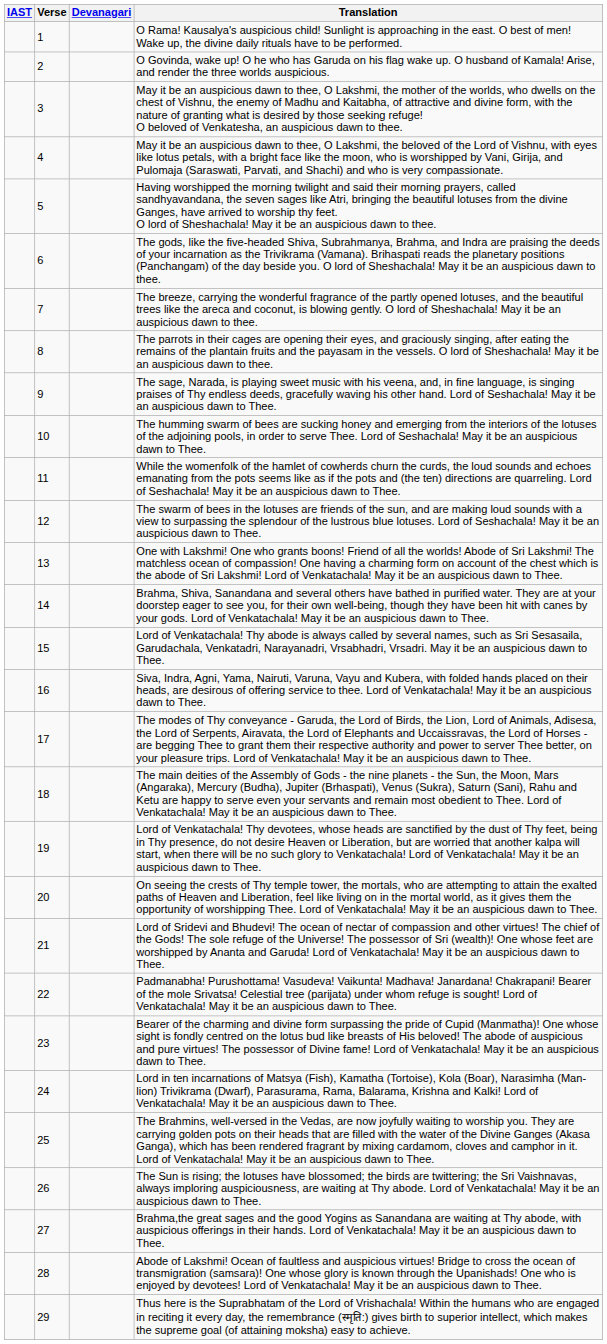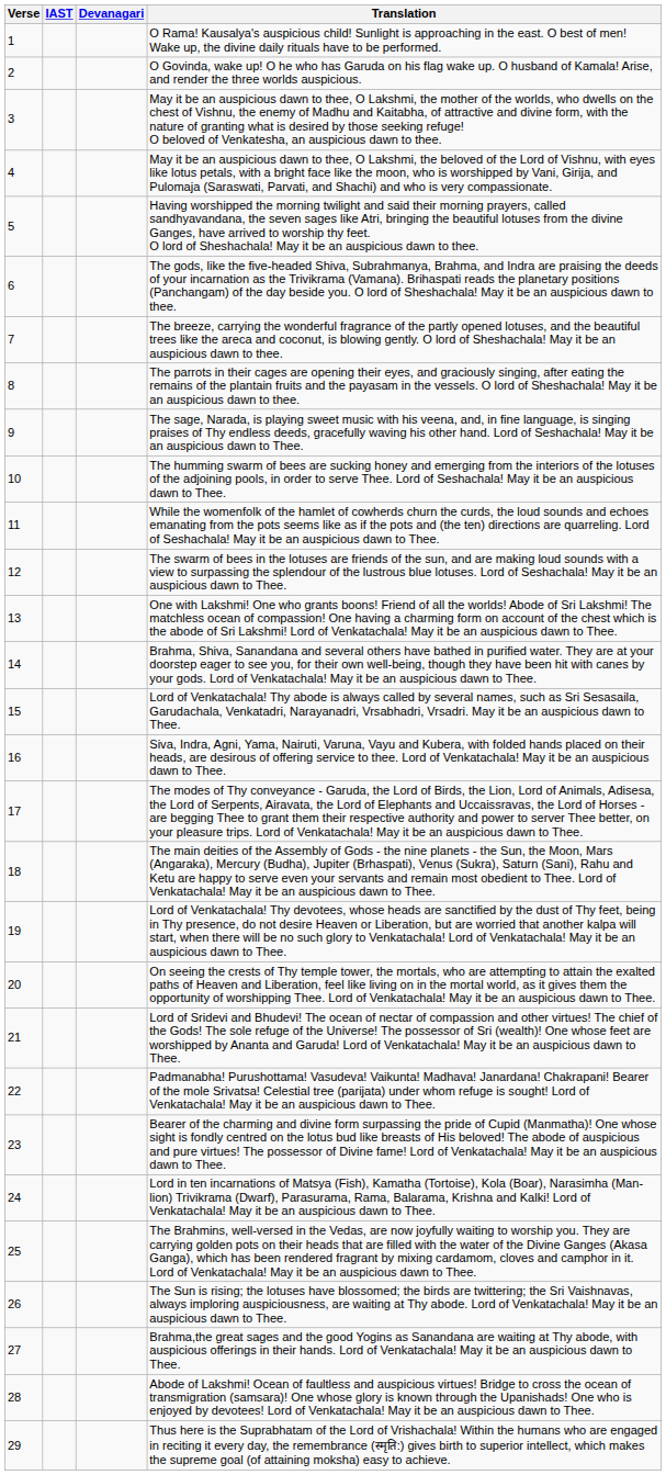columns swapped: Verse <-> IAST
